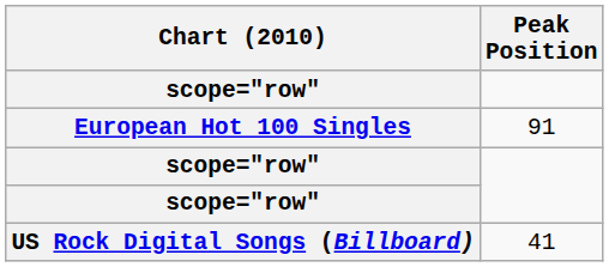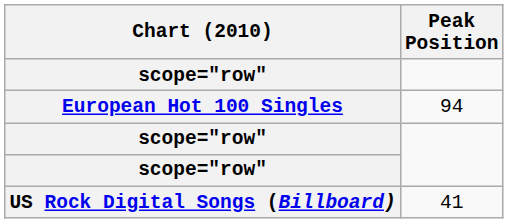European Hot 100 Singles | Peak Position: 91 -> 94
